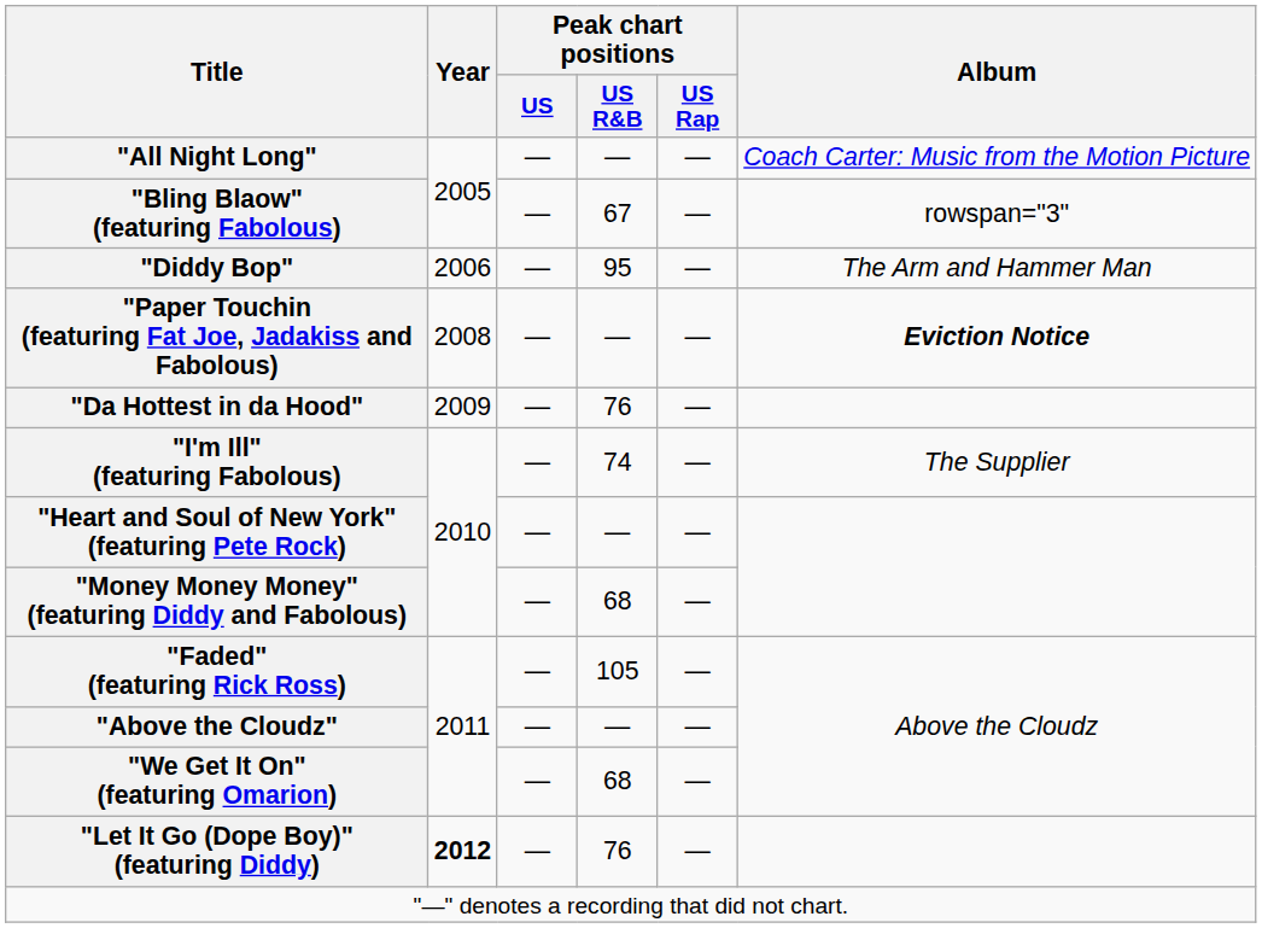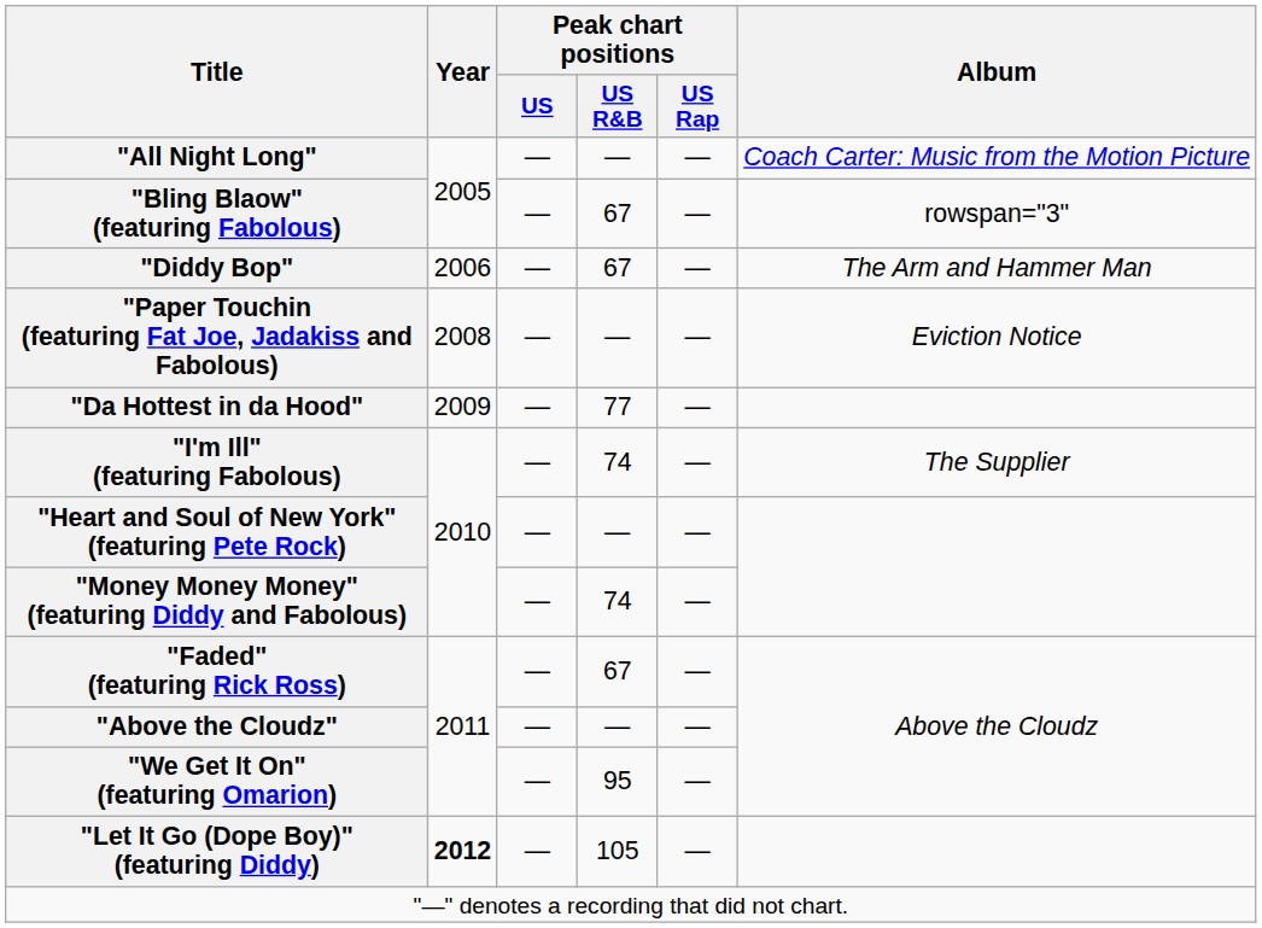"Diddy Bop" | Peak chart positions / US R&B: 95 -> 67
"Paper Touchin (featuring Fat Joe, Jadakiss and Fabolous) | Album: bold -> normal
"Da Hottest in da Hood" | Peak chart positions / US R&B: 76 -> 77
"Money Money Money" (featuring Diddy and Fabolous) | Peak chart positions / US R&B: 68 -> 74
"Faded" (featuring Rick Ross) | Peak chart positions / US R&B: 105 -> 67
"We Get It On" (featuring Omarion) | Peak chart positions / US R&B: 68 -> 95
"Let It Go (Dope Boy)" (featuring Diddy) | Peak chart positions / US R&B: 76 -> 105
